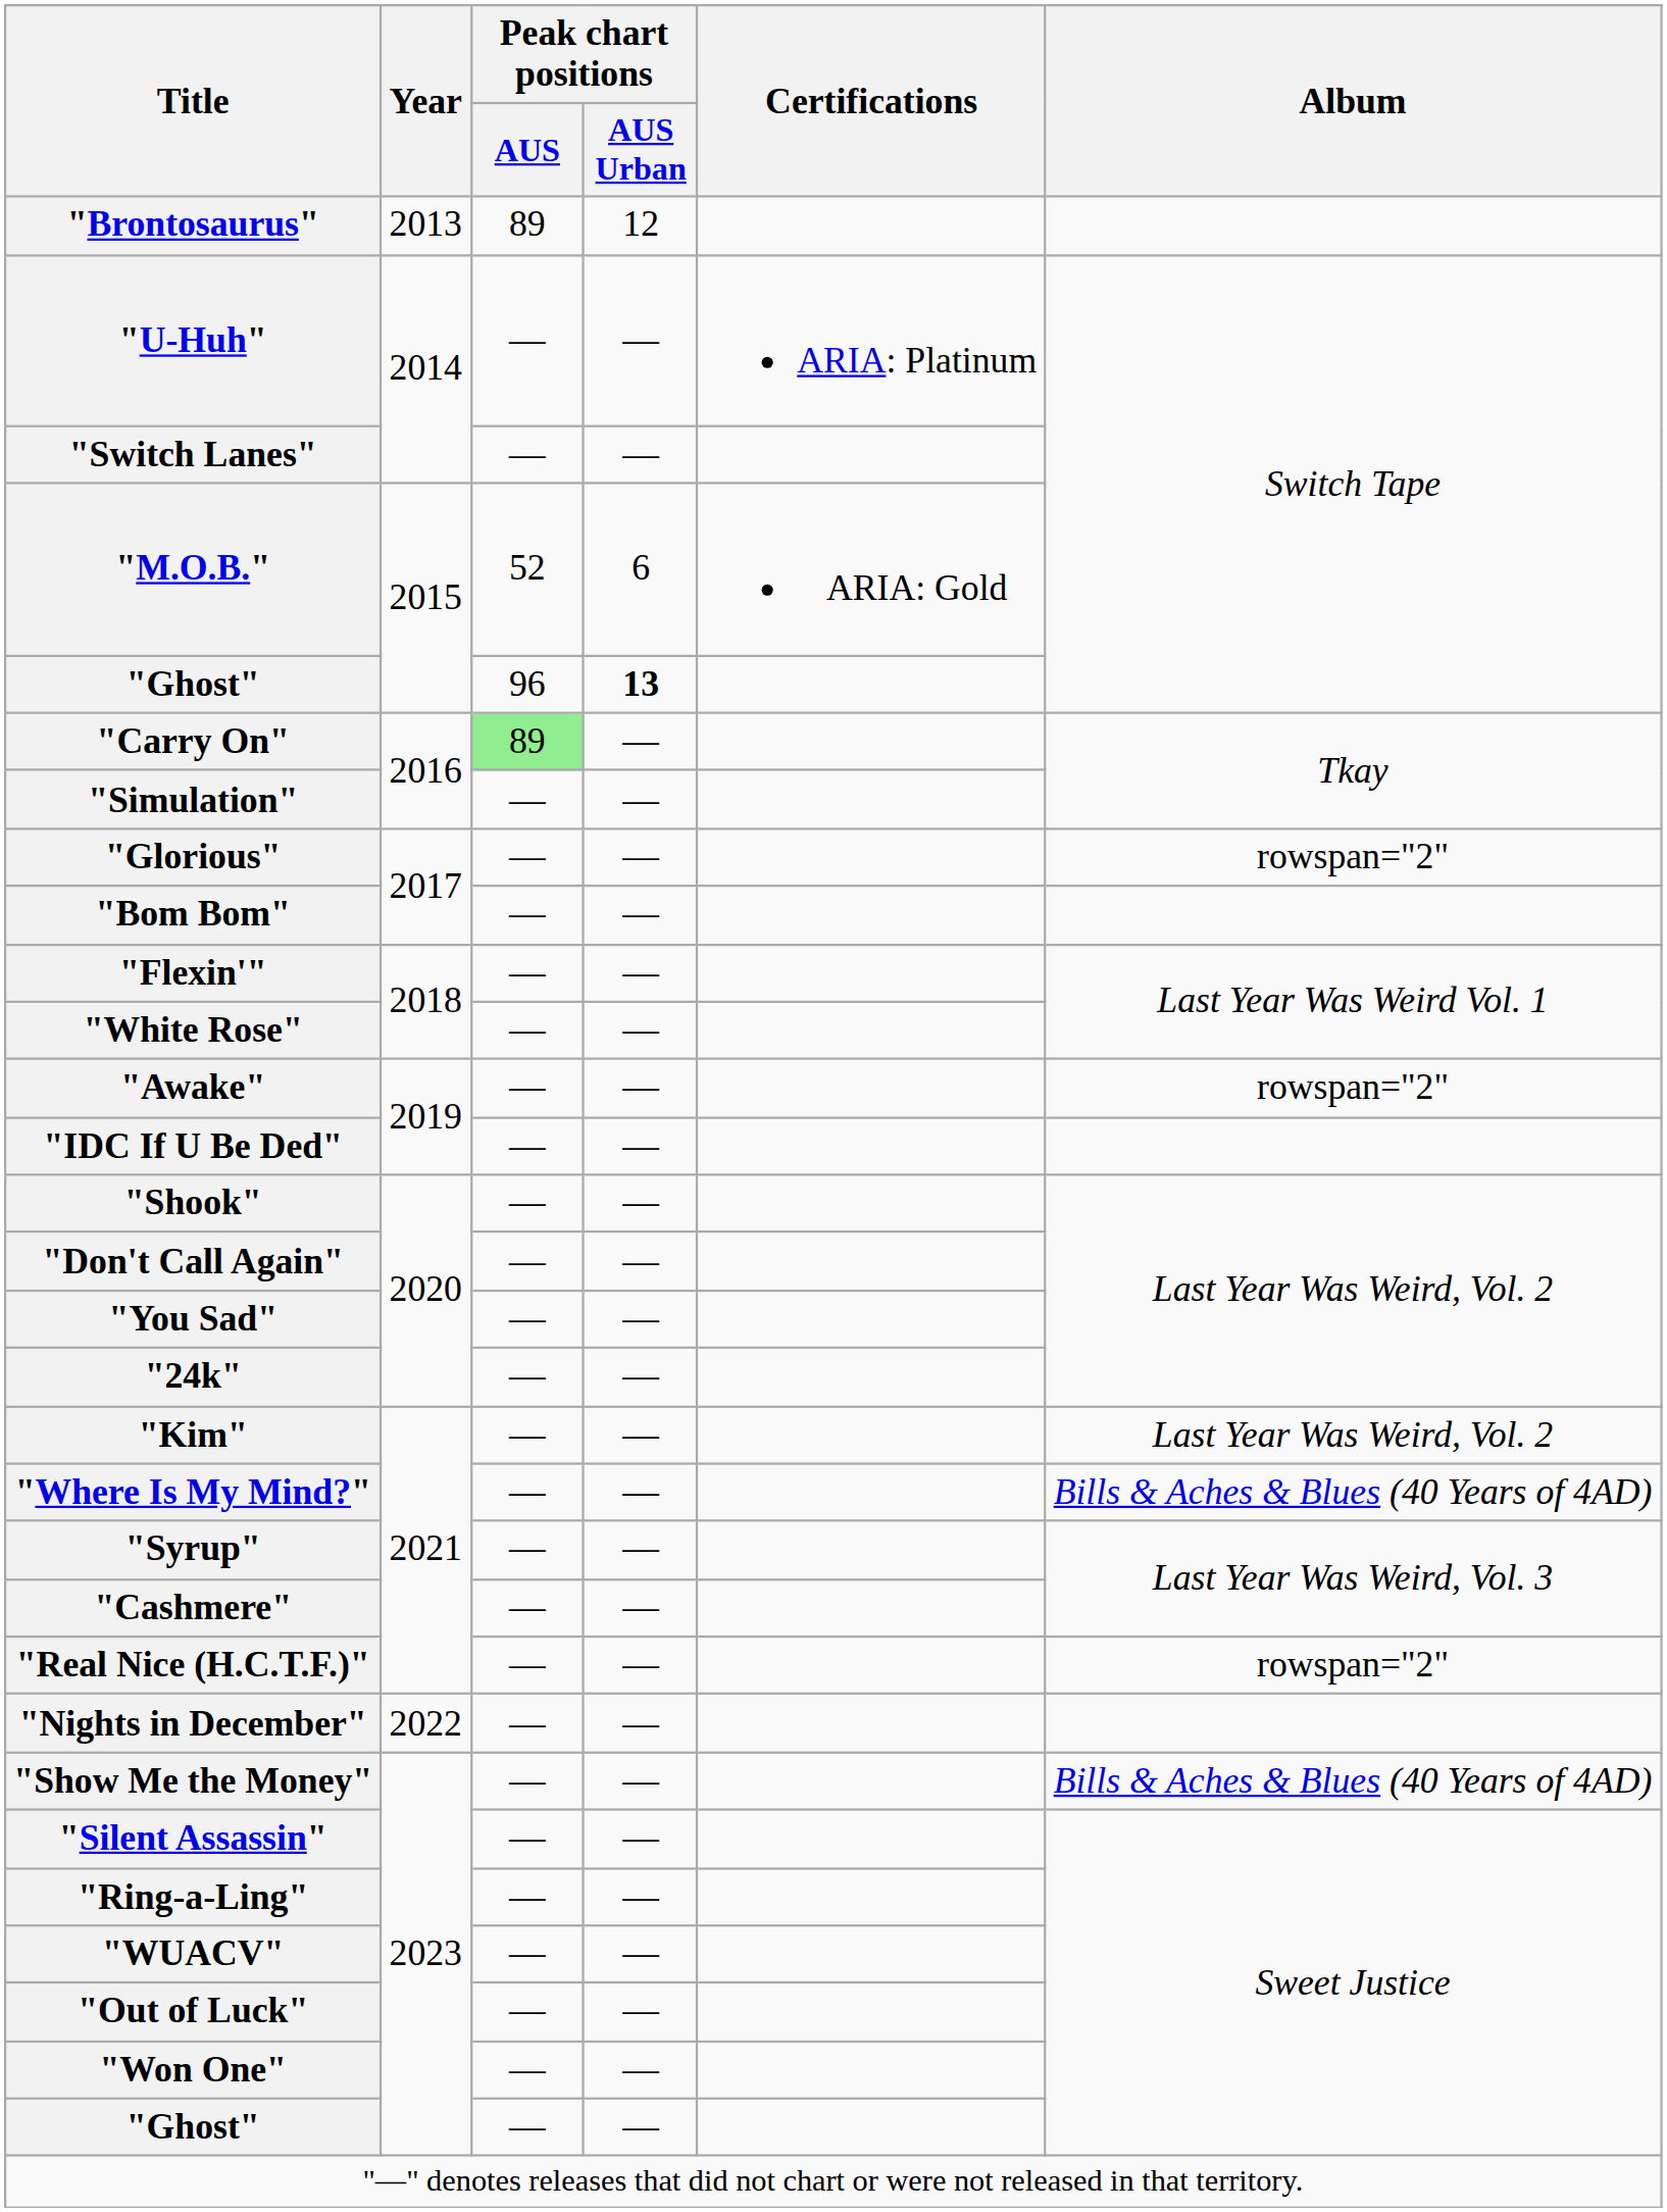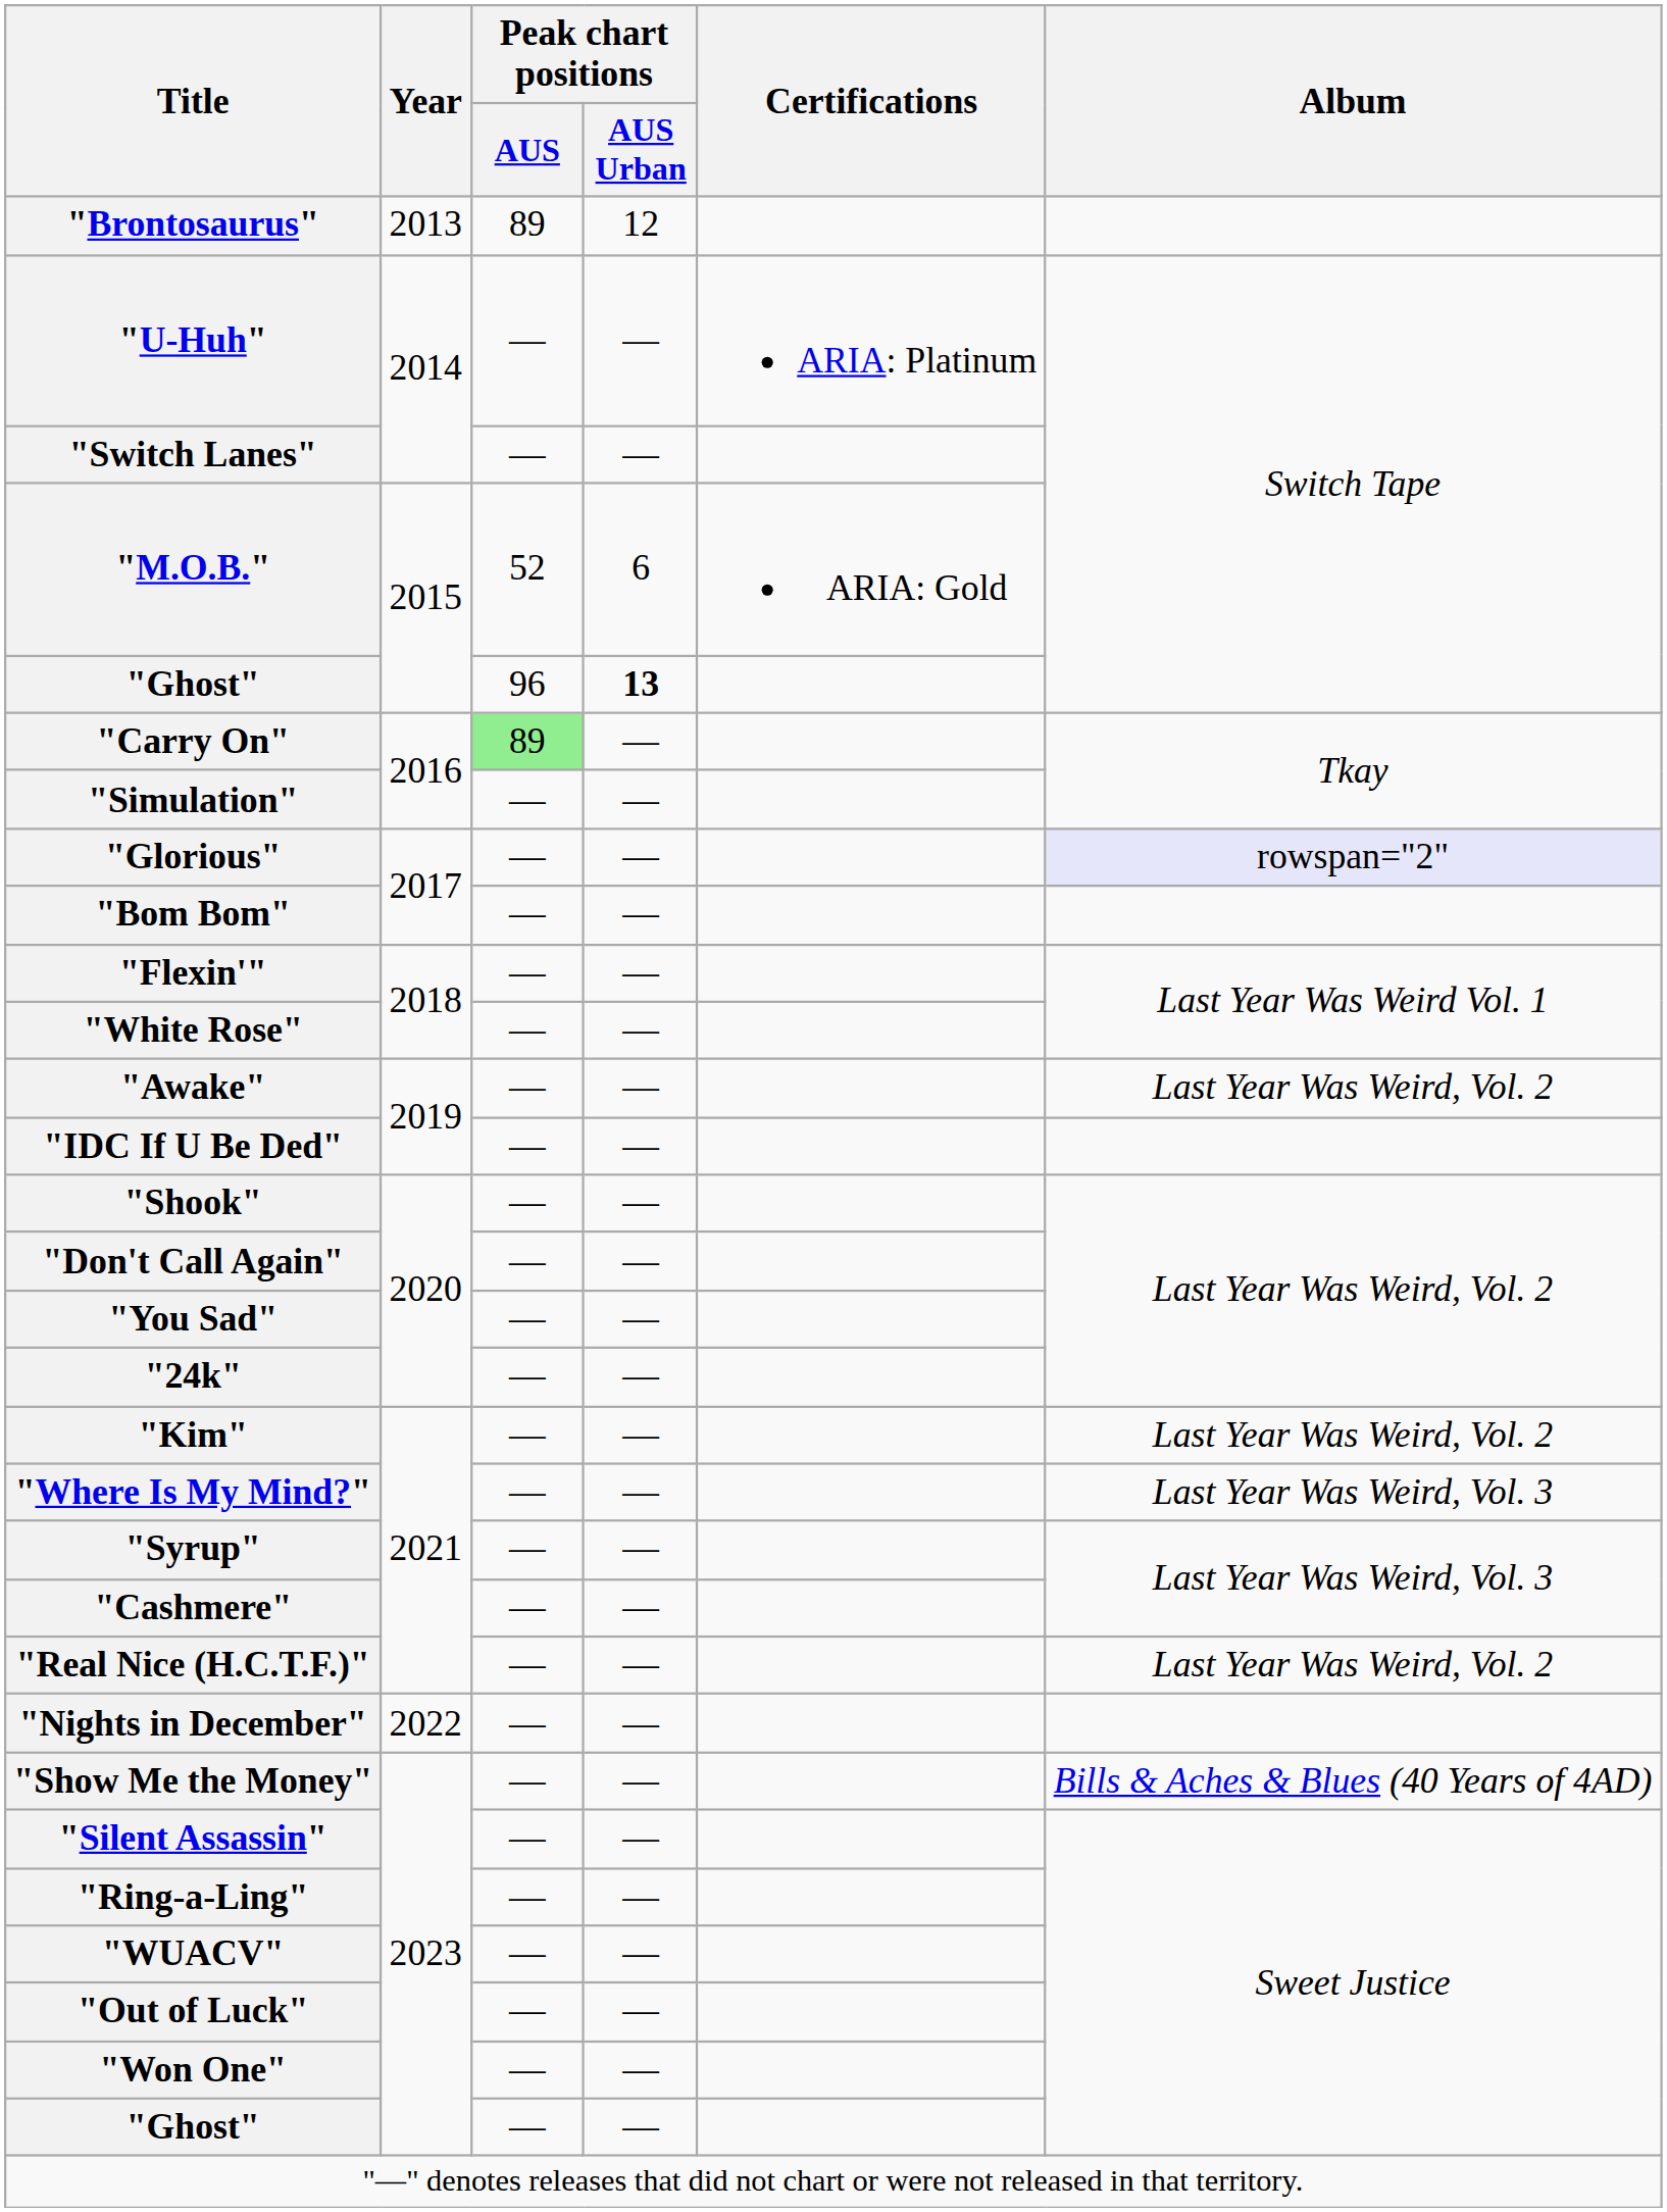"Glorious" | Album: no background -> lavender background
"Awake" | Album: rowspan="2" -> Last Year Was Weird, Vol. 2
"Where Is My Mind?" | Album: Bills & Aches & Blues (40 Years of 4AD) -> Last Year Was Weird, Vol. 3
"Real Nice (H.C.T.F.)" | Album: rowspan="2" -> Last Year Was Weird, Vol. 2
